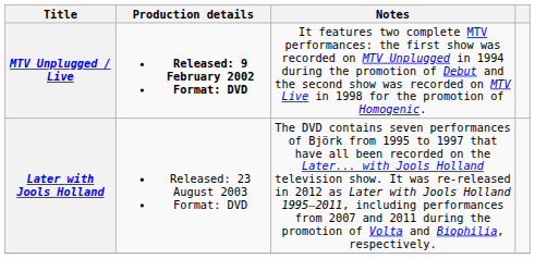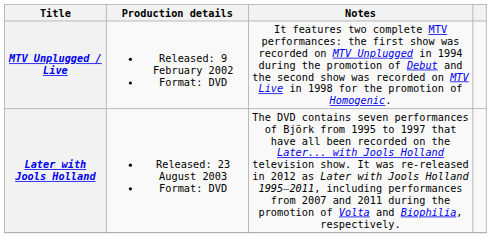MTV Unplugged / Live | Production details: bold -> normal
